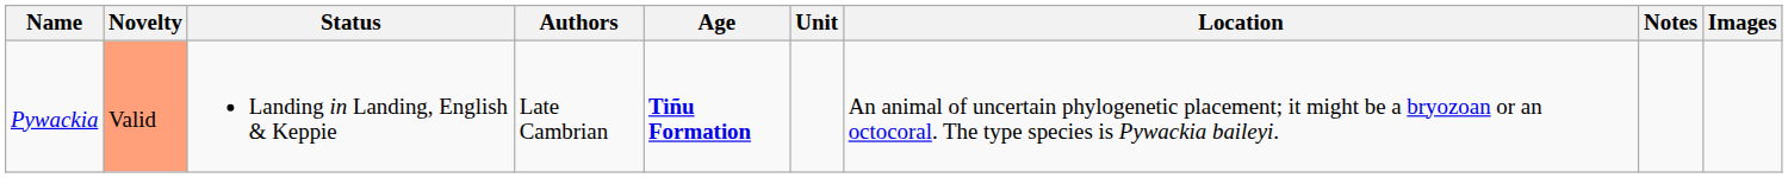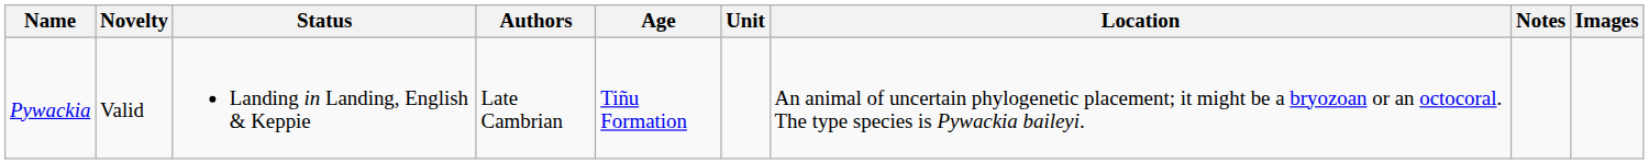Pywackia | Novelty: lightsalmon background -> no background
Pywackia | Age: bold -> normal
